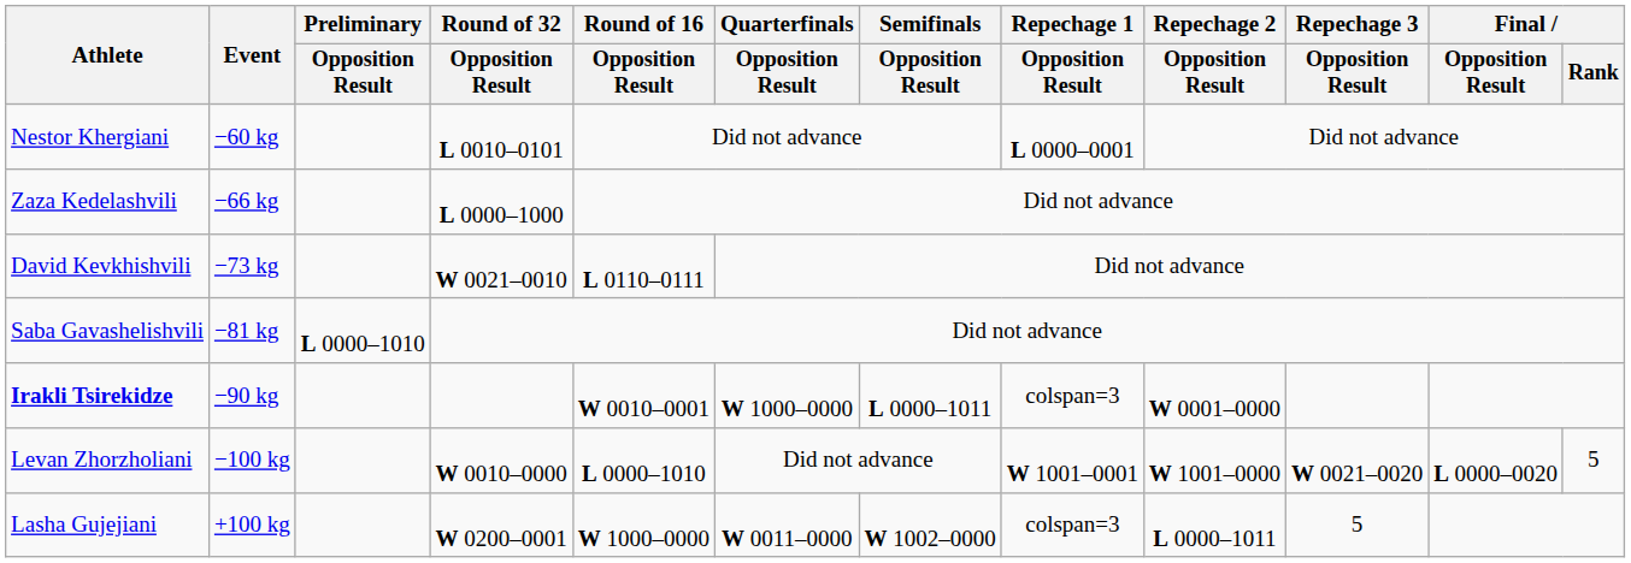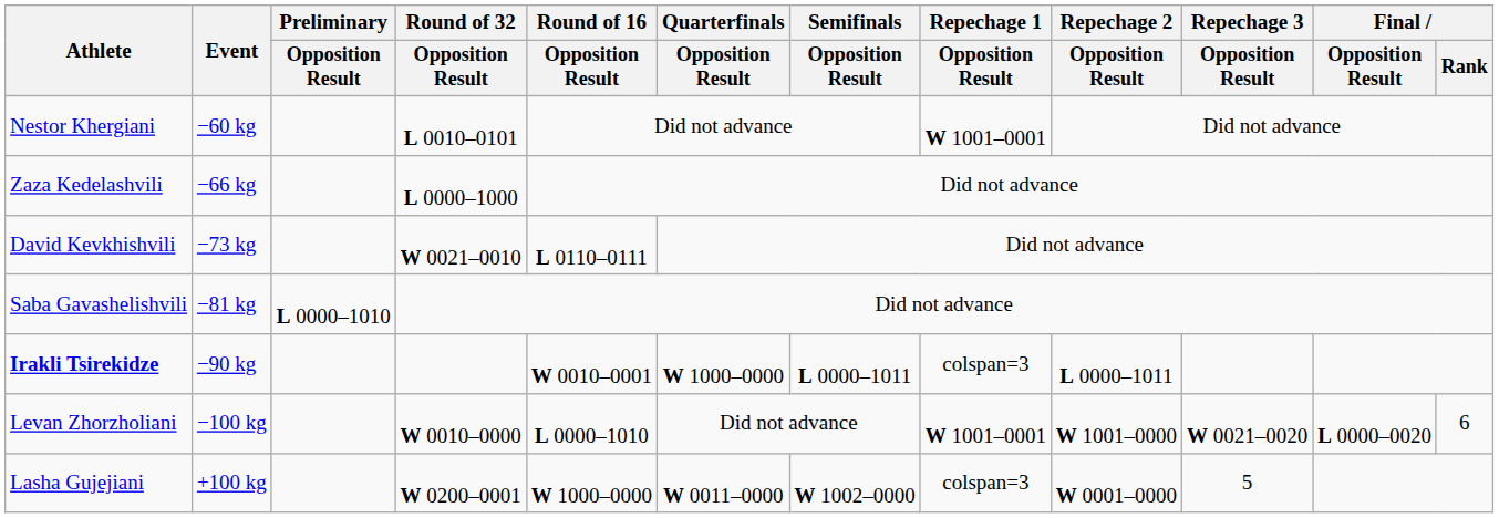Nestor Khergiani | Repechage 1 / Opposition Result: L 0000–0001 -> W 1001–0001
Irakli Tsirekidze | Repechage 2 / Opposition Result: W 0001–0000 -> L 0000–1011
Levan Zhorzholiani | Final / Rank: 5 -> 6
Lasha Gujejiani | Repechage 2 / Opposition Result: L 0000–1011 -> W 0001–0000
